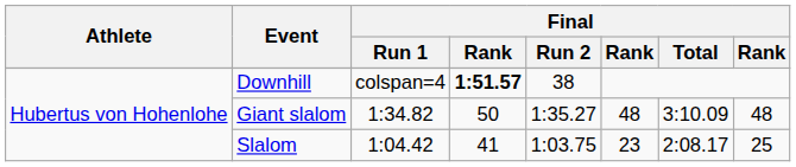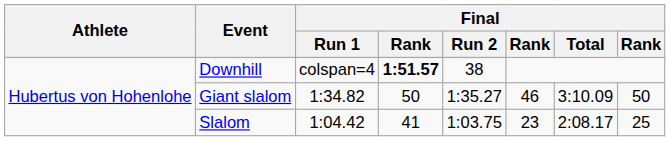Giant slalom | column 6: 48 -> 46
Giant slalom | column 8: 48 -> 50
